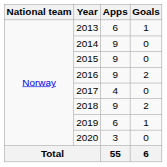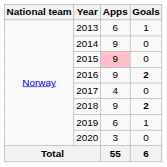2015 | Apps: no background -> pink background
2016 | Goals: normal -> bold
2018 | Goals: normal -> bold
